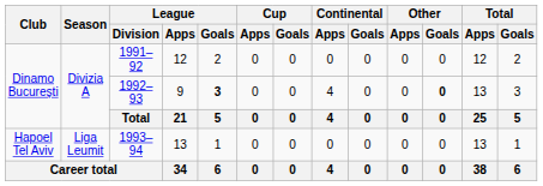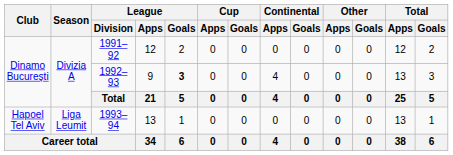1992–93 | Other / Goals: bold -> normal
